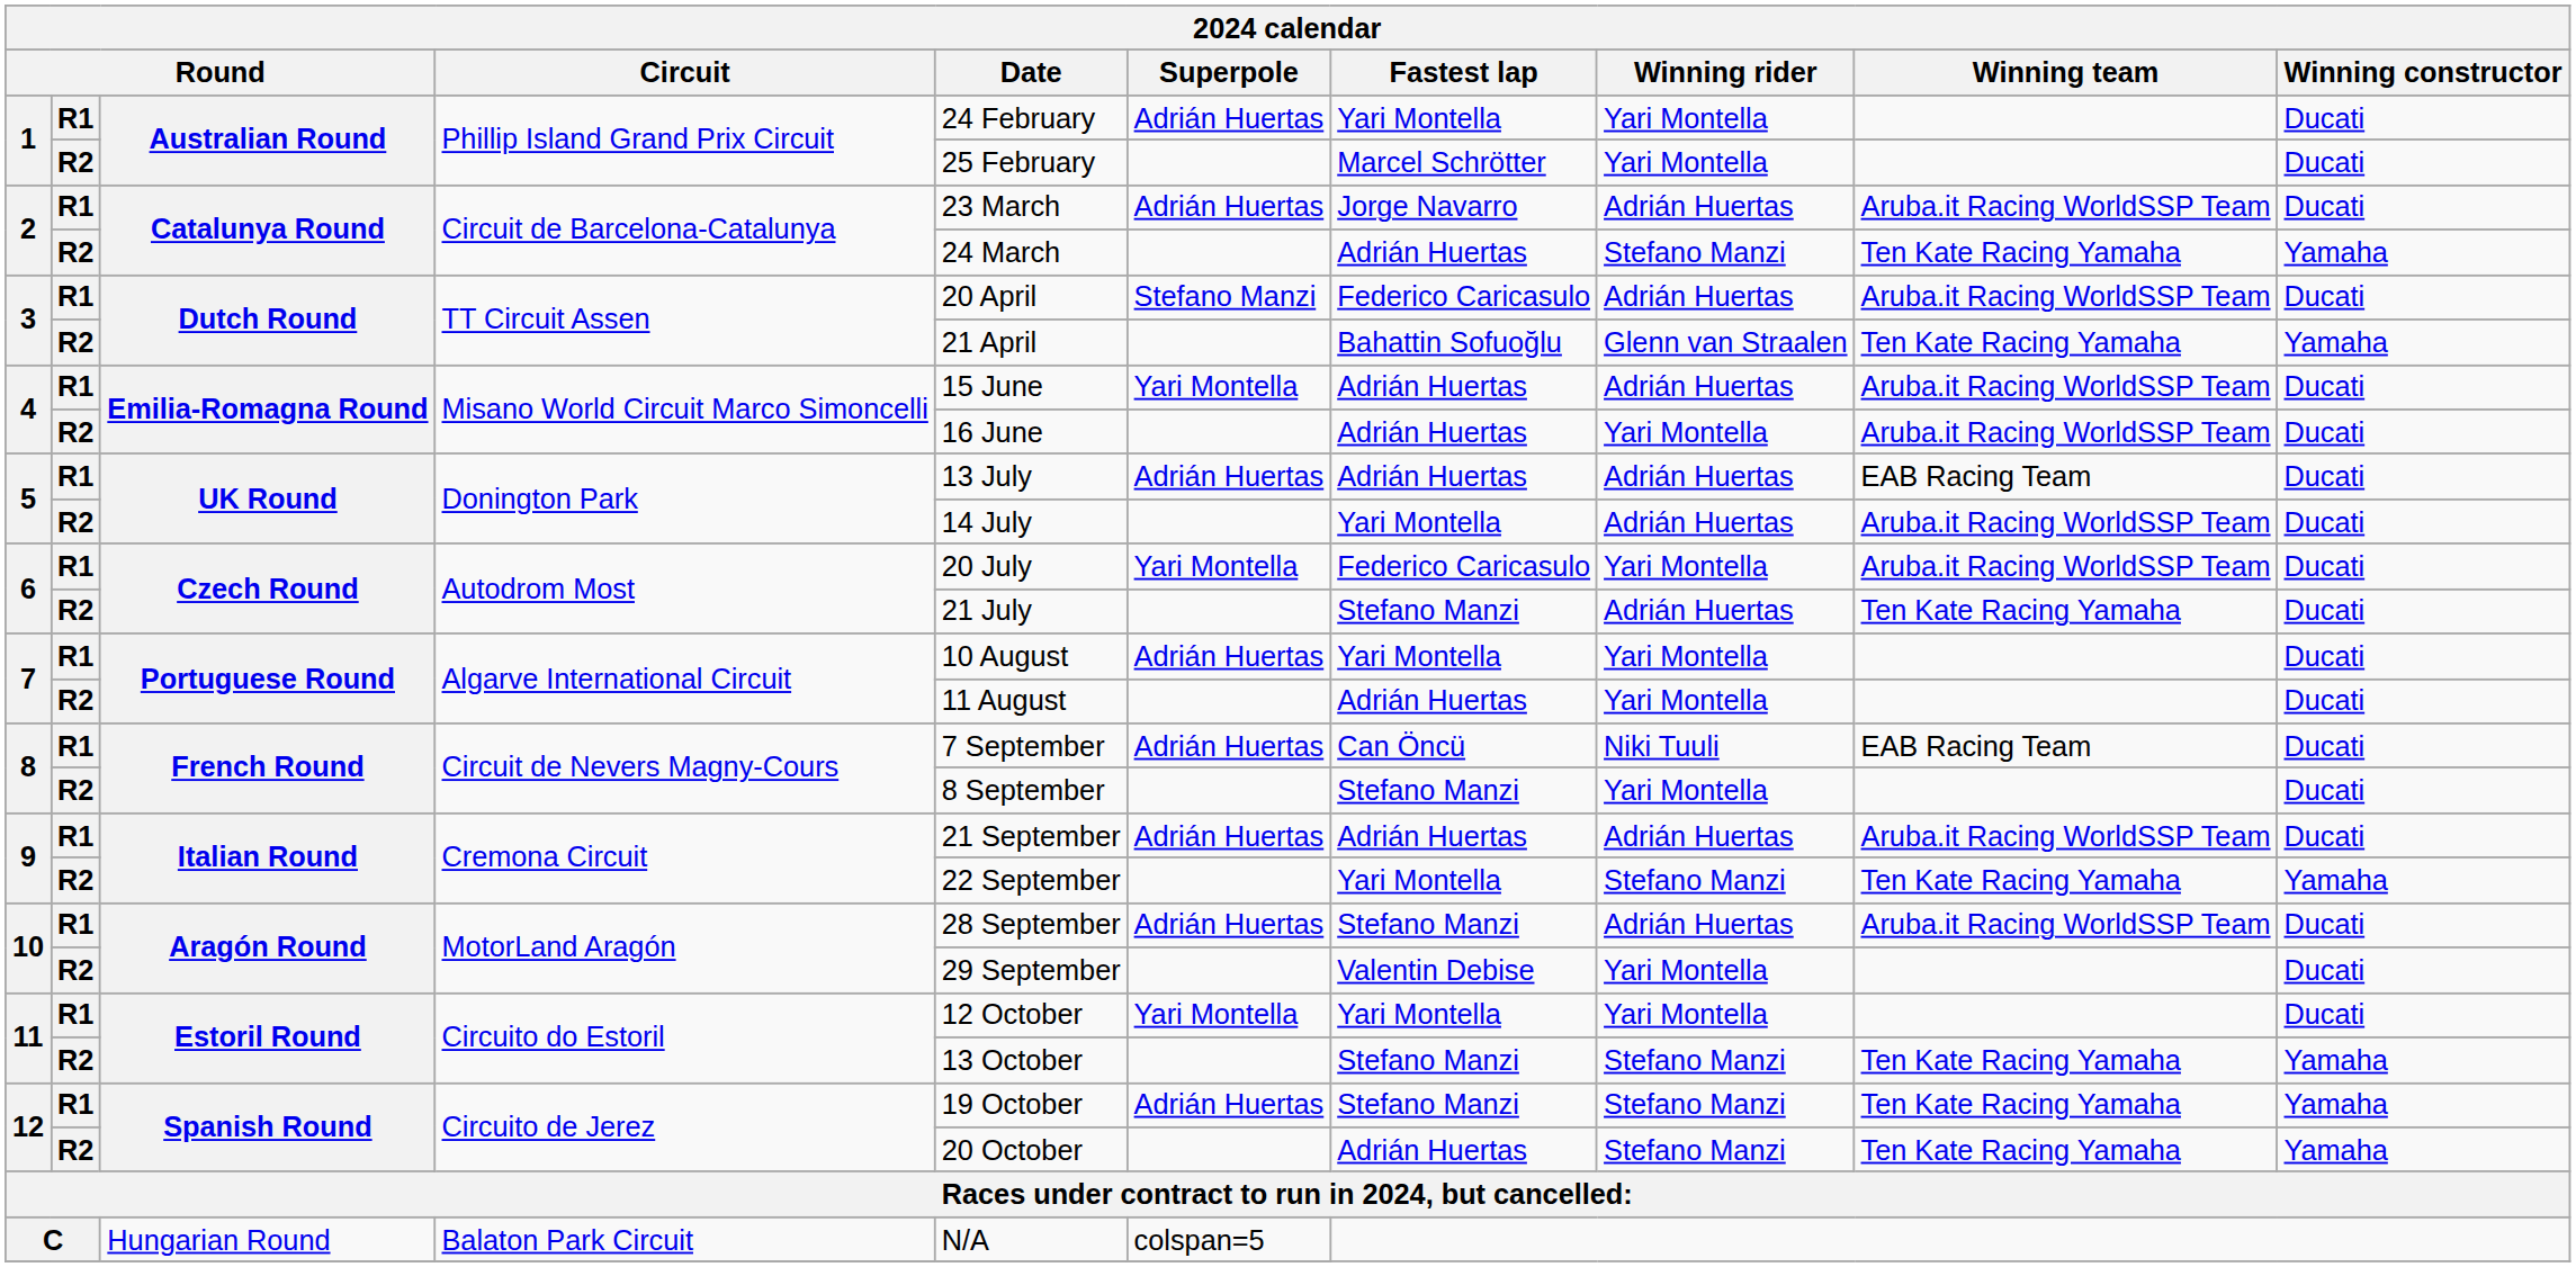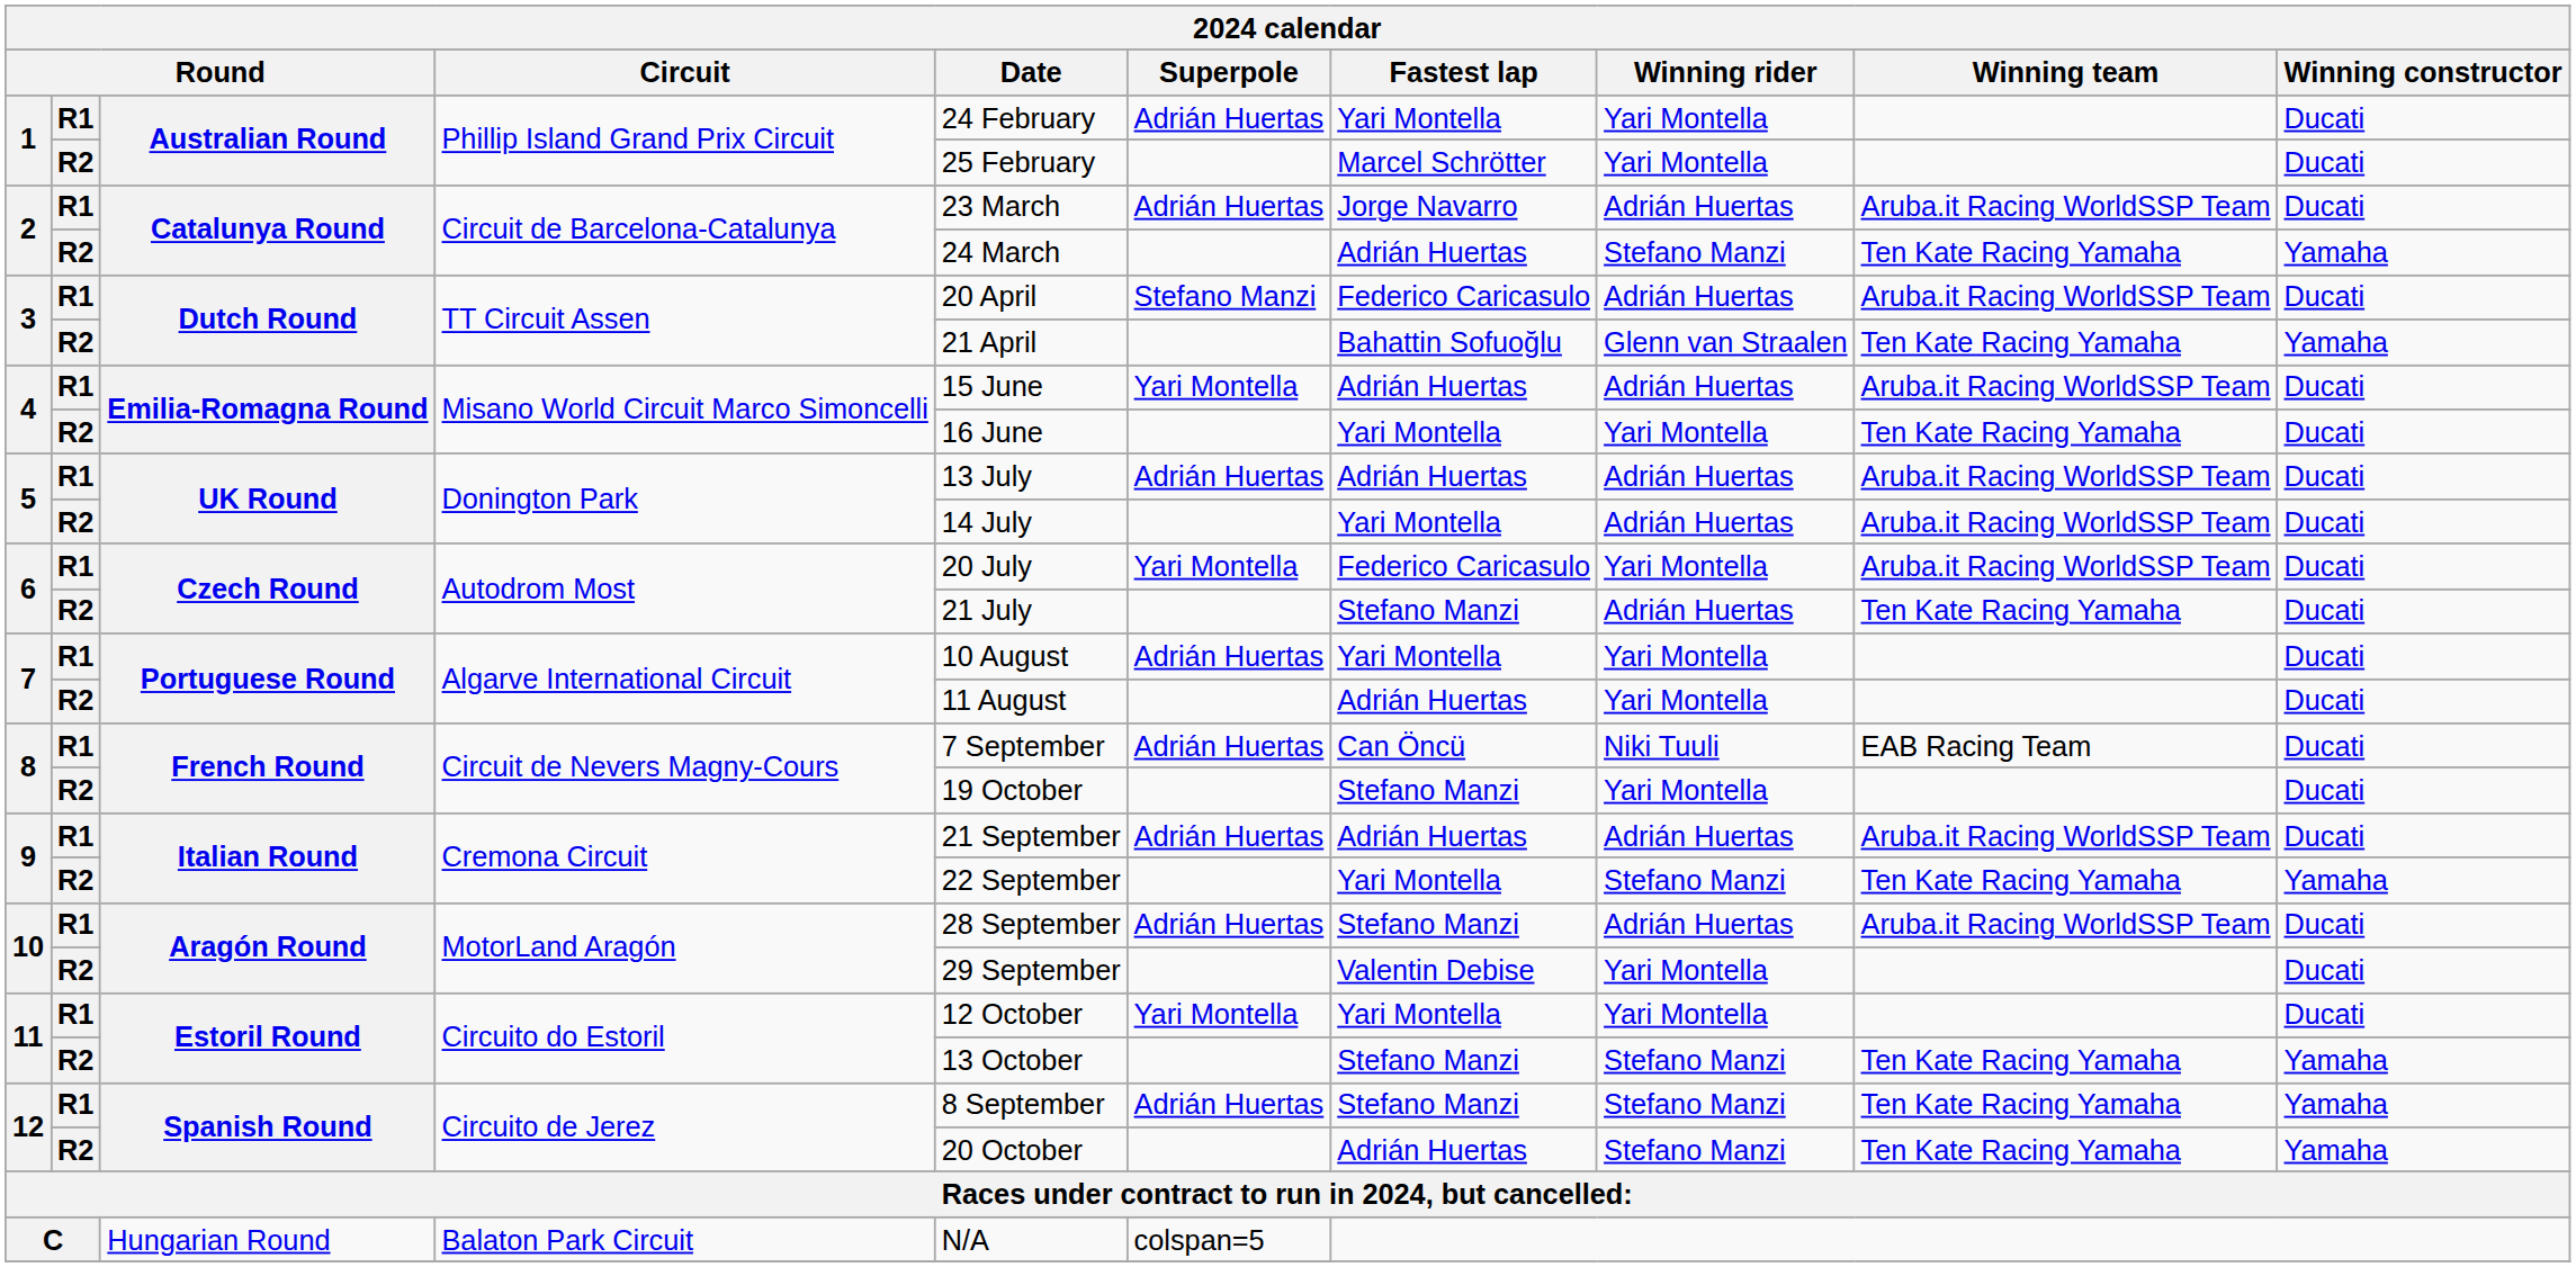4 / R2 | Fastest lap: Adrián Huertas -> Yari Montella
4 / R2 | Winning team: Aruba.it Racing WorldSSP Team -> Ten Kate Racing Yamaha
5 / R1 | Winning team: EAB Racing Team -> Aruba.it Racing WorldSSP Team
8 / R2 | Date: 8 September -> 19 October
12 / R1 | Date: 19 October -> 8 September
